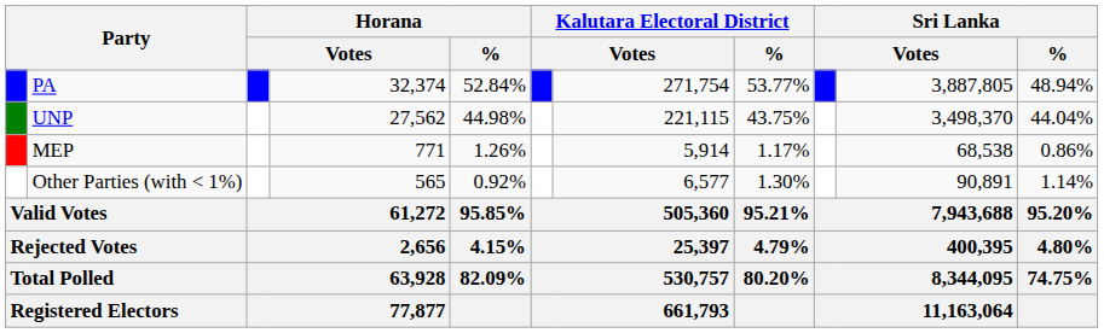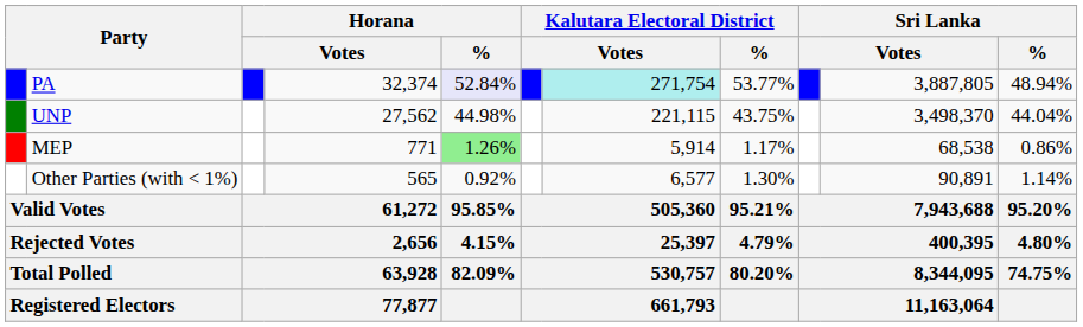PA | Horana / %: no background -> lavender background
PA | column 7: no background -> paleturquoise background
MEP | Horana / %: no background -> lightgreen background
